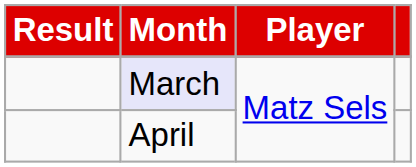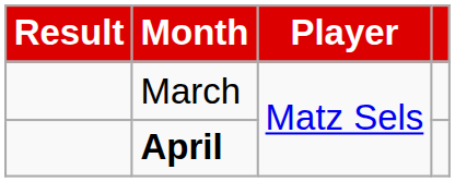March | Month: lavender background -> no background
April | Month: normal -> bold
